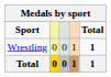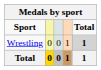Wrestling | Total: no background -> lightgrey background
